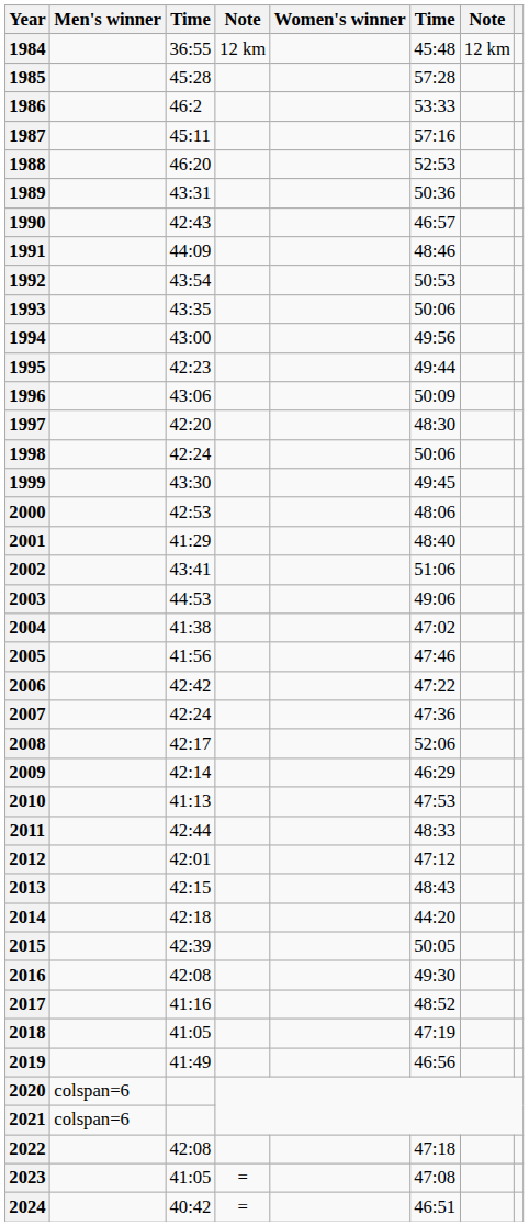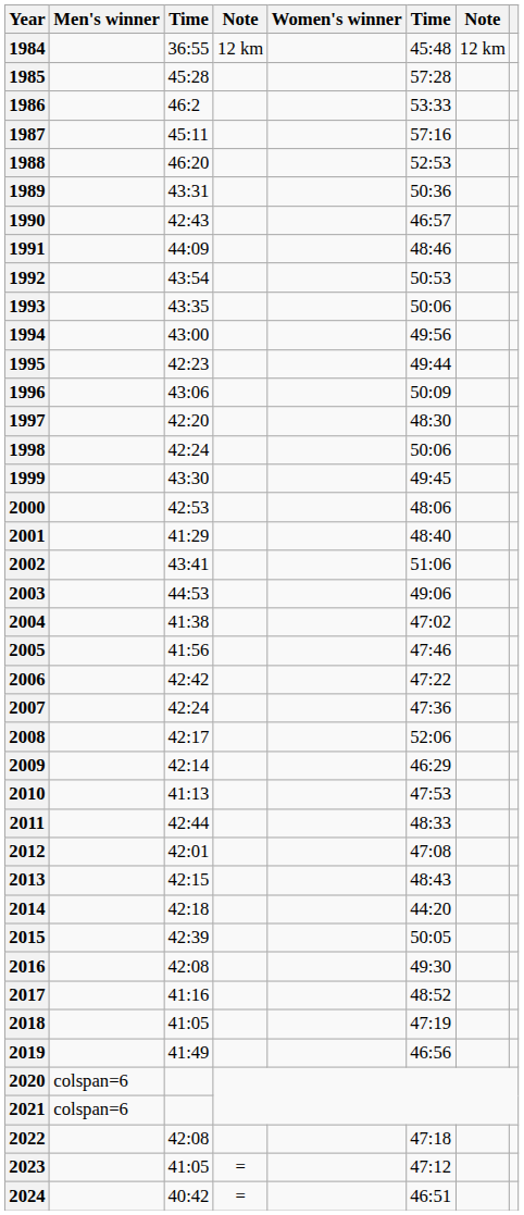2012 | column 6: 47:12 -> 47:08
2023 | column 6: 47:08 -> 47:12
